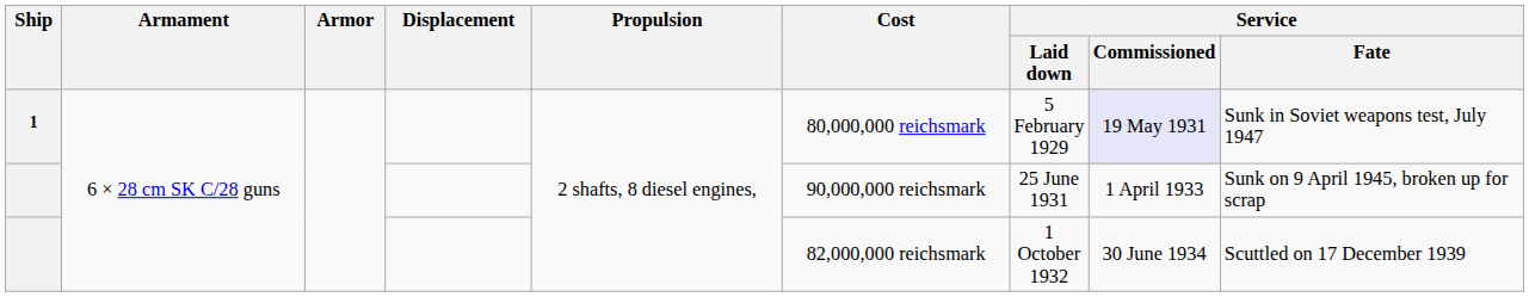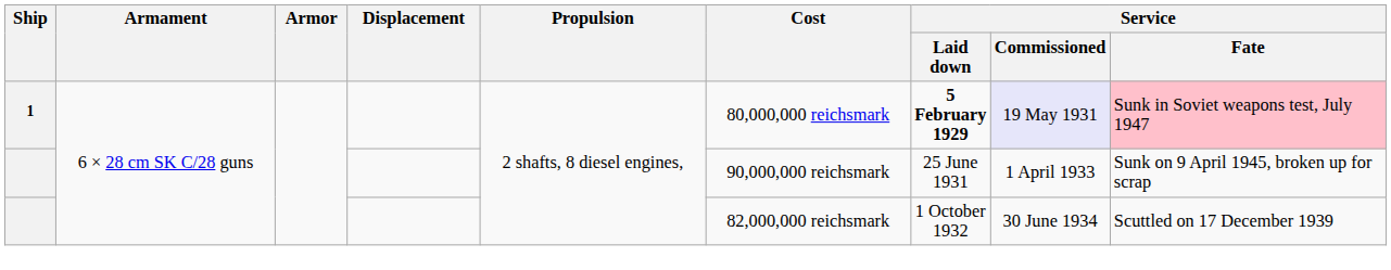1 | Service / Laid down: normal -> bold
1 | Service / Fate: no background -> pink background
